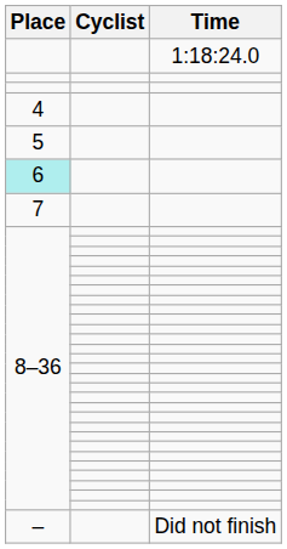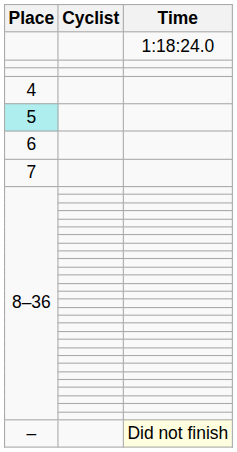5 | Place: no background -> paleturquoise background
6 | Place: paleturquoise background -> no background
– | Time: no background -> lightyellow background
